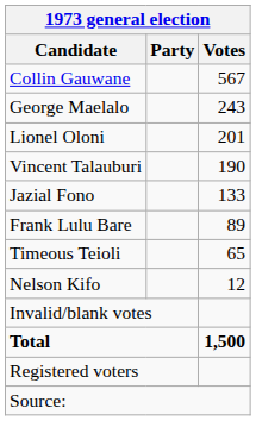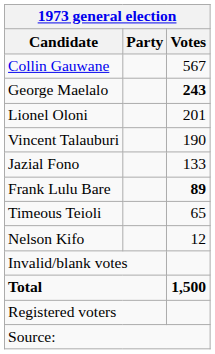George Maelalo | Votes: normal -> bold
Frank Lulu Bare | Votes: normal -> bold
